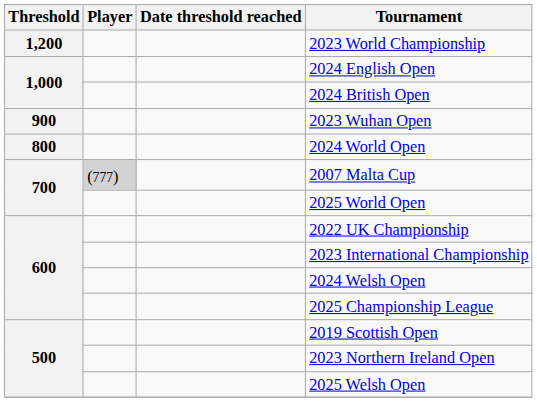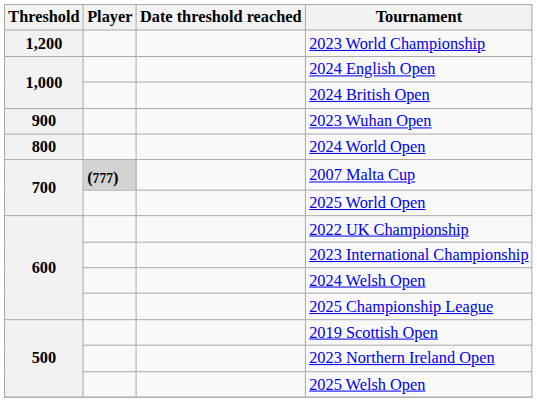2007 Malta Cup | Player: normal -> bold
